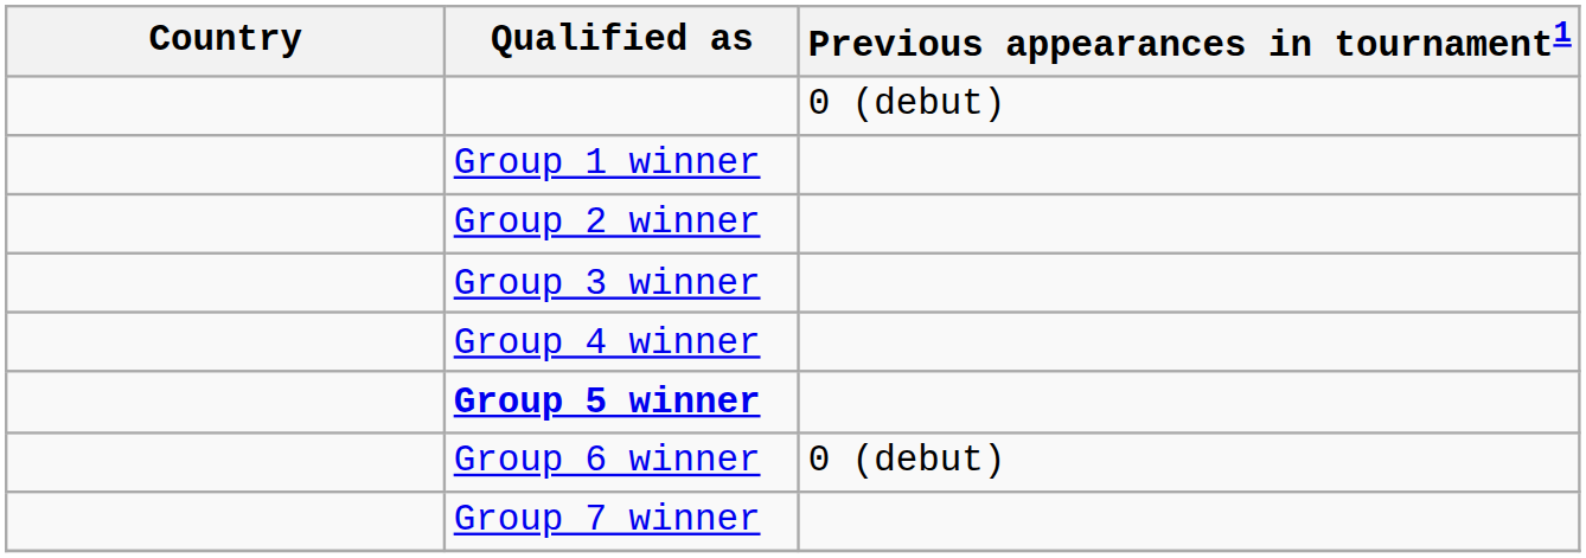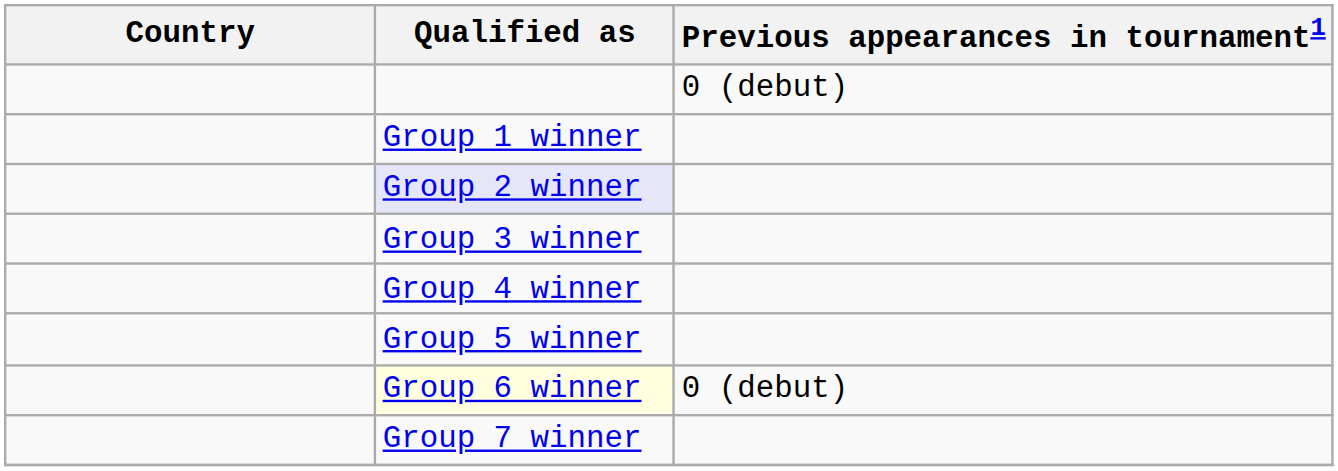Group 2 winner | Qualified as: no background -> lavender background
Group 5 winner | Qualified as: bold -> normal
Group 6 winner | Qualified as: no background -> lightyellow background
